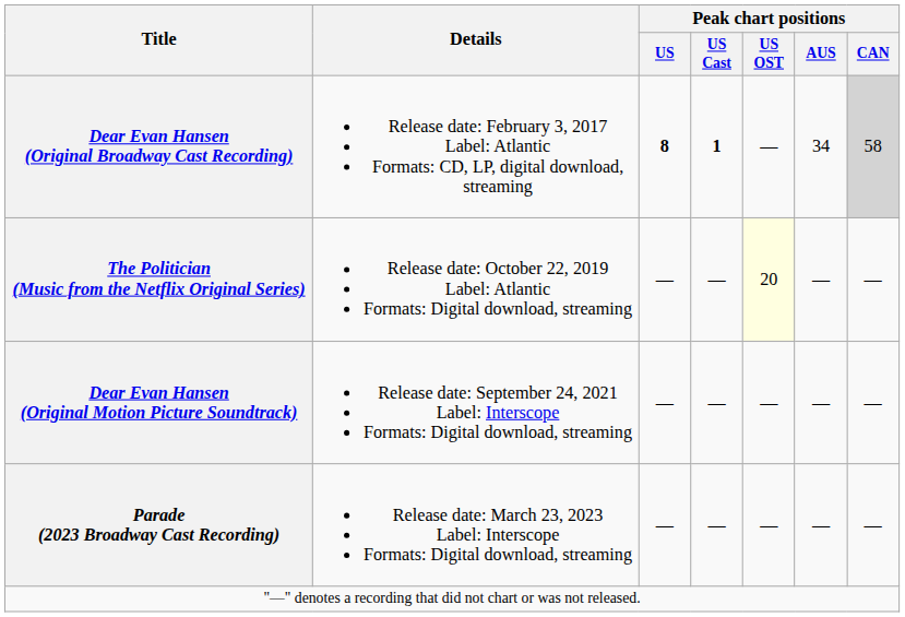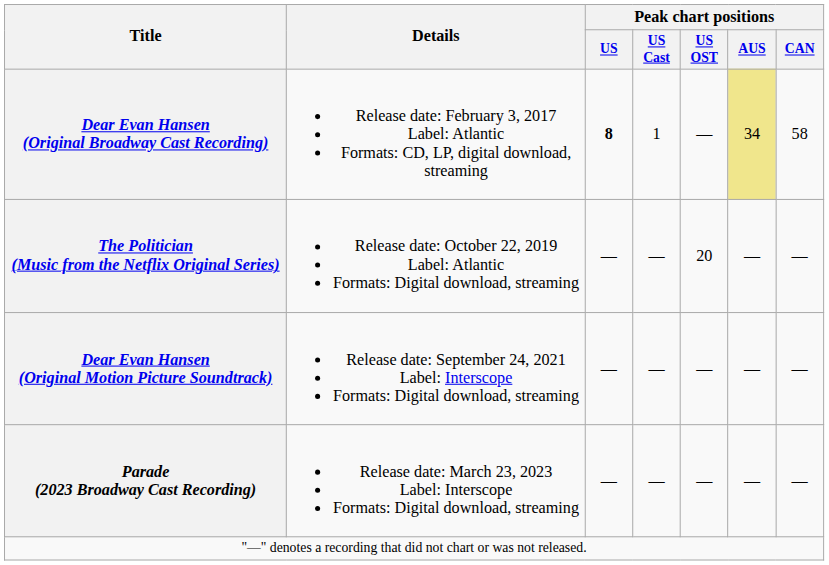Dear Evan Hansen (Original Broadway Cast Recording) | Peak chart positions / US Cast: bold -> normal
Dear Evan Hansen (Original Broadway Cast Recording) | Peak chart positions / AUS: no background -> khaki background
Dear Evan Hansen (Original Broadway Cast Recording) | Peak chart positions / CAN: lightgrey background -> no background
The Politician (Music from the Netflix Original Series) | Peak chart positions / US OST: lightyellow background -> no background
